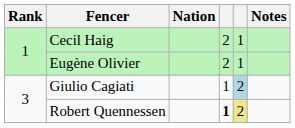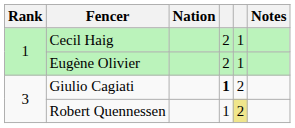Giulio Cagiati | column 4: normal -> bold
Giulio Cagiati | column 5: lightblue background -> no background
Robert Quennessen | column 4: bold -> normal
